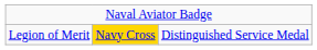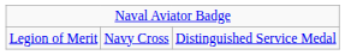Legion of Merit | column 2: gold background -> no background
